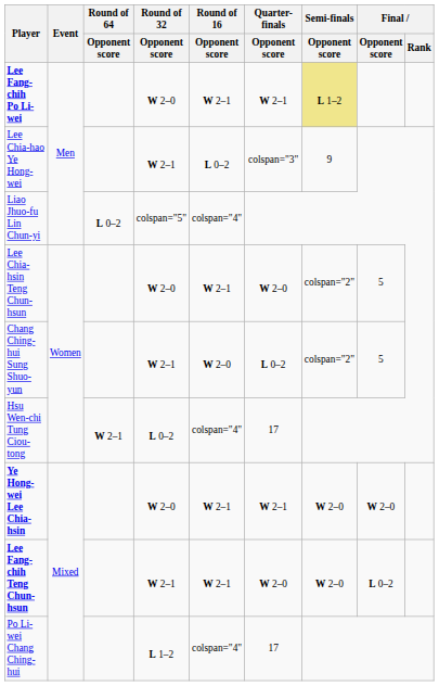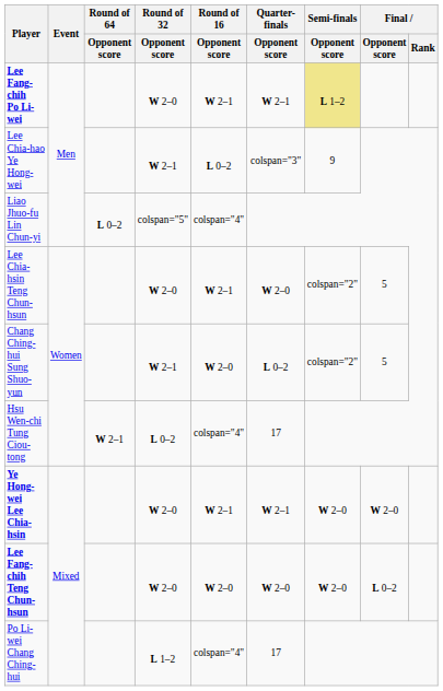Lee Fang-chih Teng Chun-hsun | Round of 32 / Opponent score: W 2–1 -> W 2–0
Lee Fang-chih Teng Chun-hsun | Round of 16 / Opponent score: W 2–1 -> W 2–0
